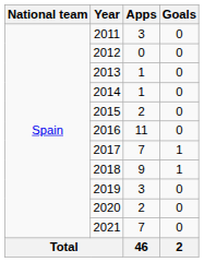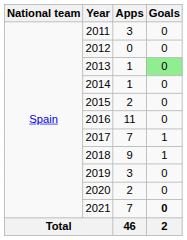2013 | Goals: no background -> lightgreen background
2021 | Goals: normal -> bold
